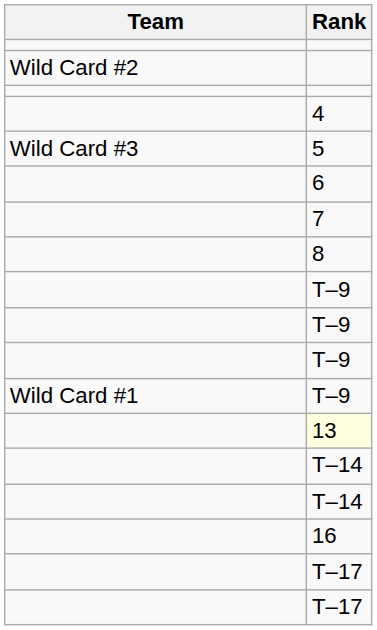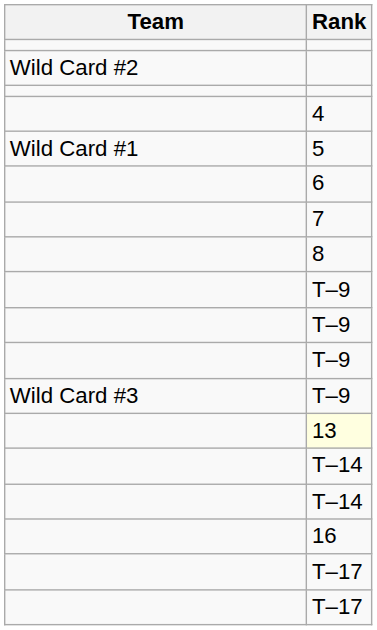row 6 | Team: Wild Card #3 -> Wild Card #1
row 13 | Team: Wild Card #1 -> Wild Card #3
